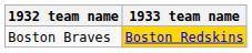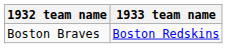Boston Braves | 1933 team name: gold background -> no background
